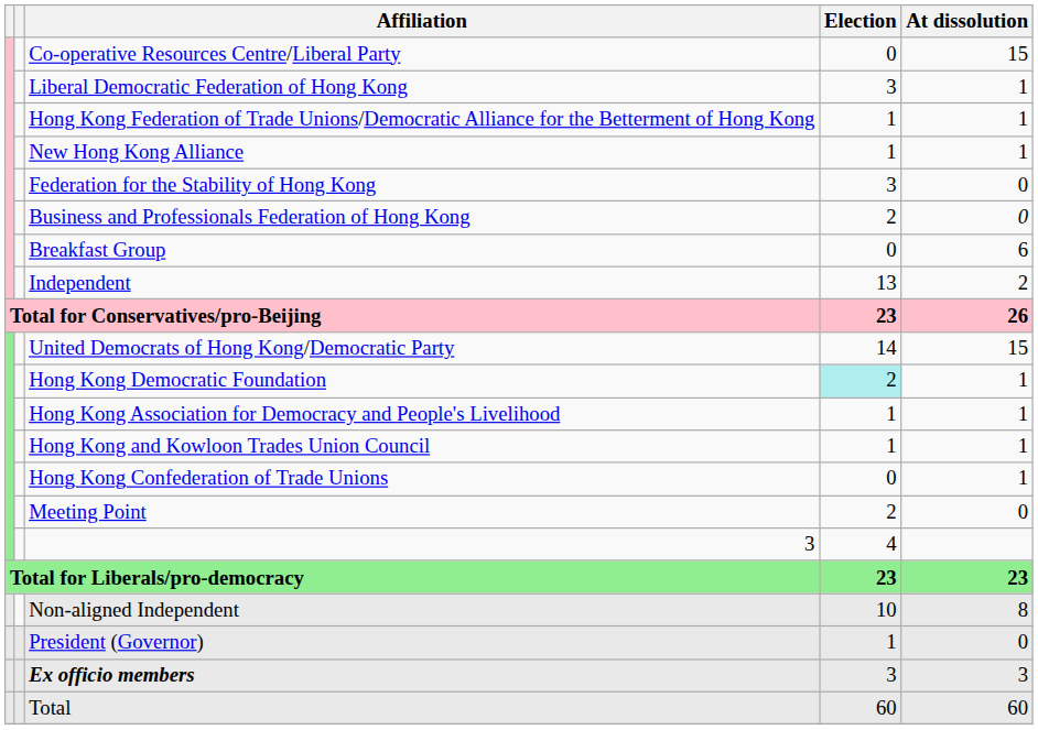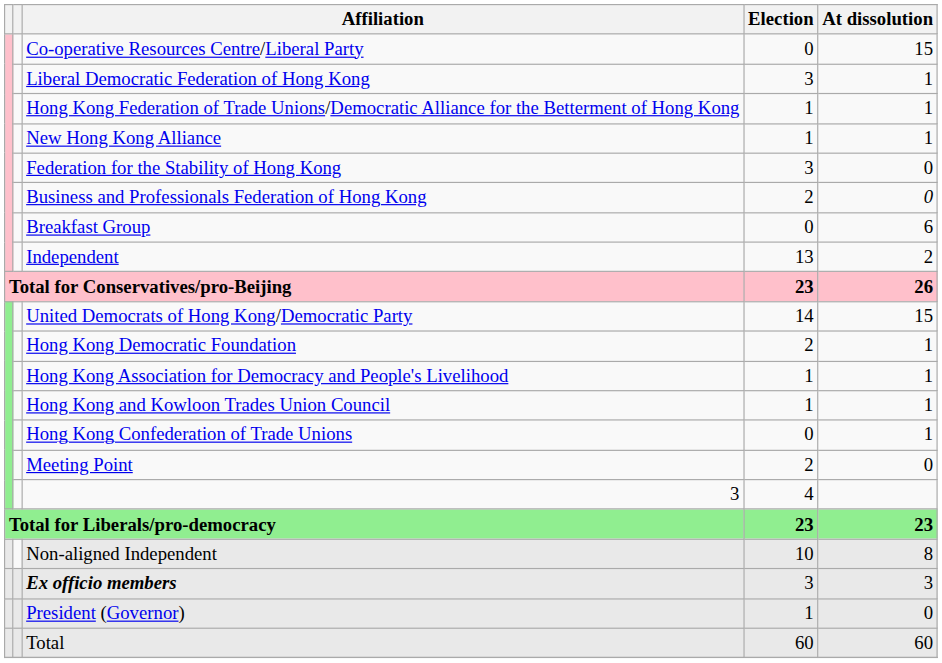Hong Kong Democratic Foundation | Election: paleturquoise background -> no background
rows swapped: Ex officio members <-> President (Governor)
